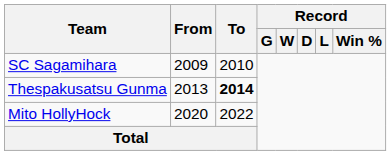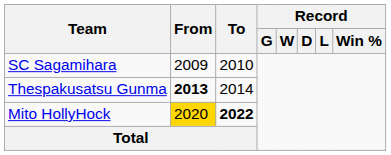Thespakusatsu Gunma | From: normal -> bold
Thespakusatsu Gunma | To: bold -> normal
Mito HollyHock | From: no background -> gold background
Mito HollyHock | To: normal -> bold
